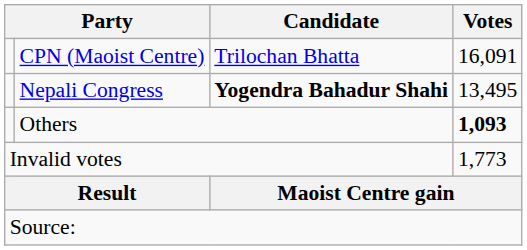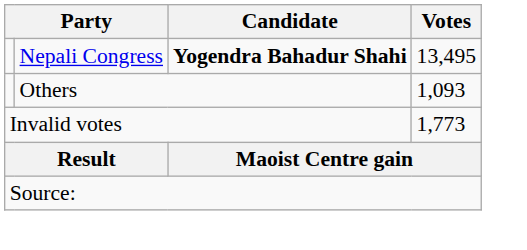- row: CPN (Maoist Centre) | Trilochan Bhatta | 16,091
Others | Votes: bold -> normal
